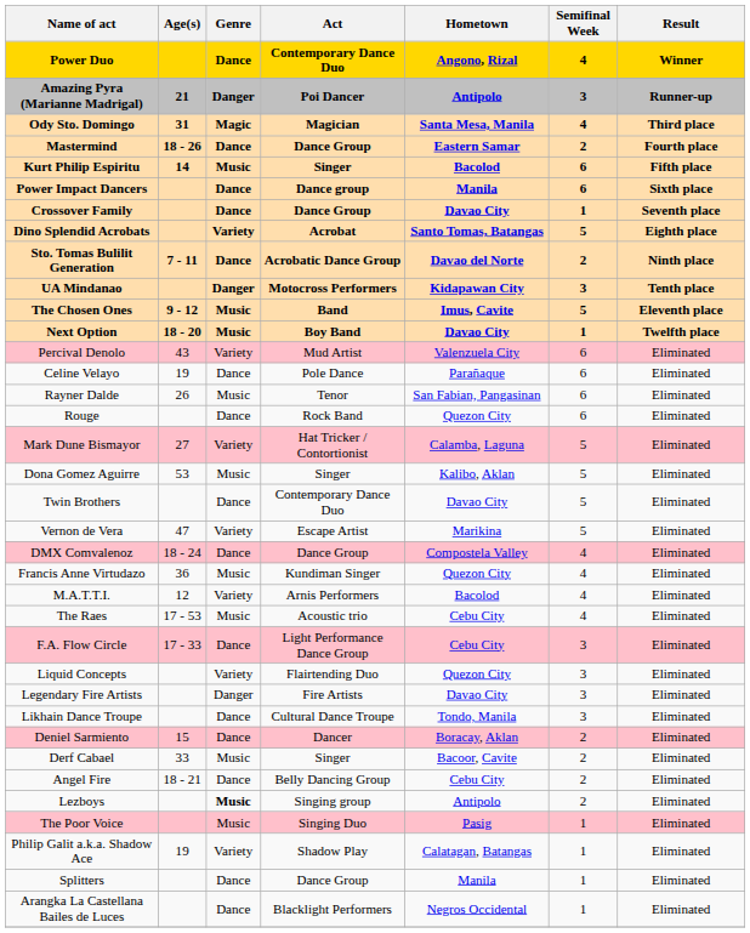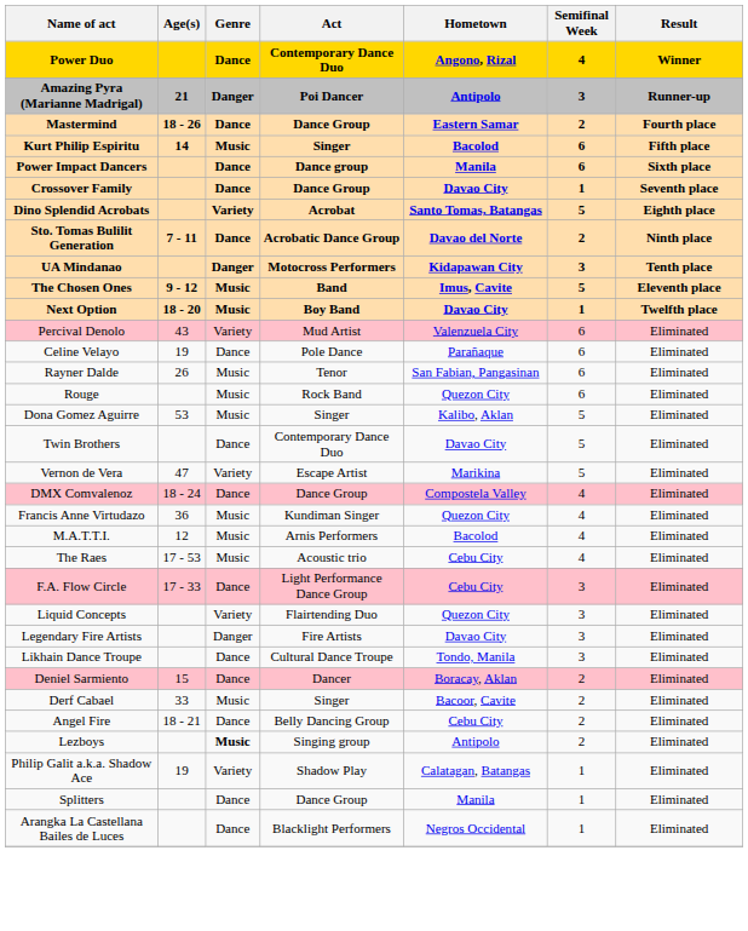- row: Ody Sto. Domingo | 31 | Magic | Magician | Santa Mesa, Manila | 4 | Third place
Rouge | Genre: Dance -> Music
- row: Mark Dune Bismayor | 27 | Variety | Hat Tricker / Contortionist | Calamba, Laguna | 5 | Eliminated
M.A.T.T.I. | Genre: Variety -> Music
- row: The Poor Voice | Music | Singing Duo | Pasig | 1 | Eliminated
